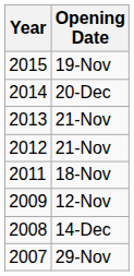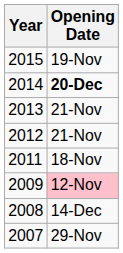2014 | Opening Date: normal -> bold
2009 | Opening Date: no background -> pink background
